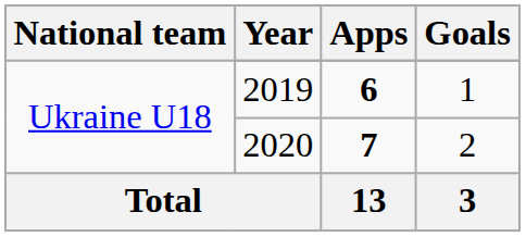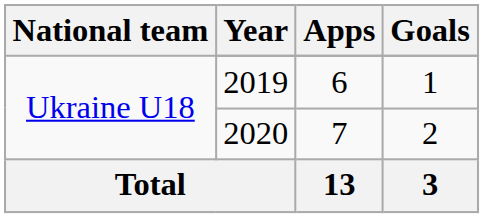2019 | Apps: bold -> normal
2020 | Apps: bold -> normal
